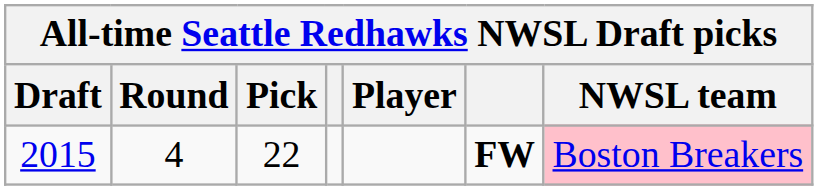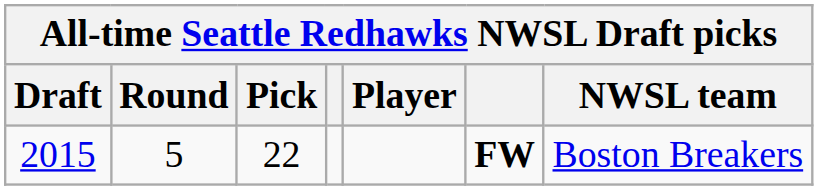2015 | Round: 4 -> 5
2015 | NWSL team: pink background -> no background
